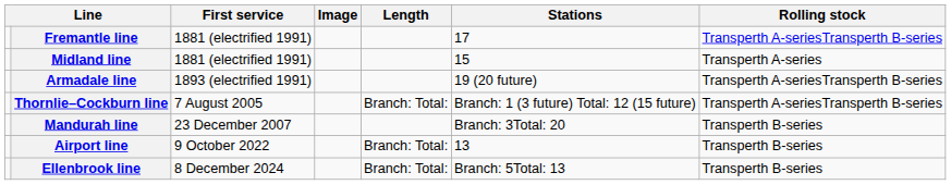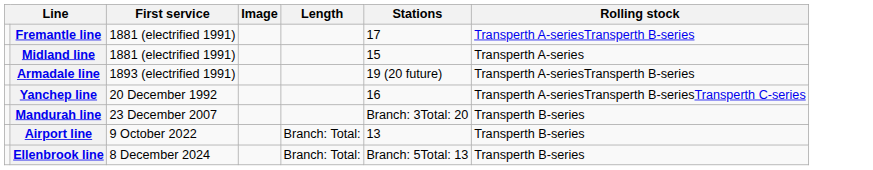+ row: Yanchep line | 20 December 1992 | 16 | Transperth A-seriesTransperth B-seriesTransperth C-series
- row: Thornlie–Cockburn line | 7 August 2005 | Branch: Total: | Branch: 1 (3 future) Total: 12 (15 future) | Transperth A-seriesTransperth B-series
